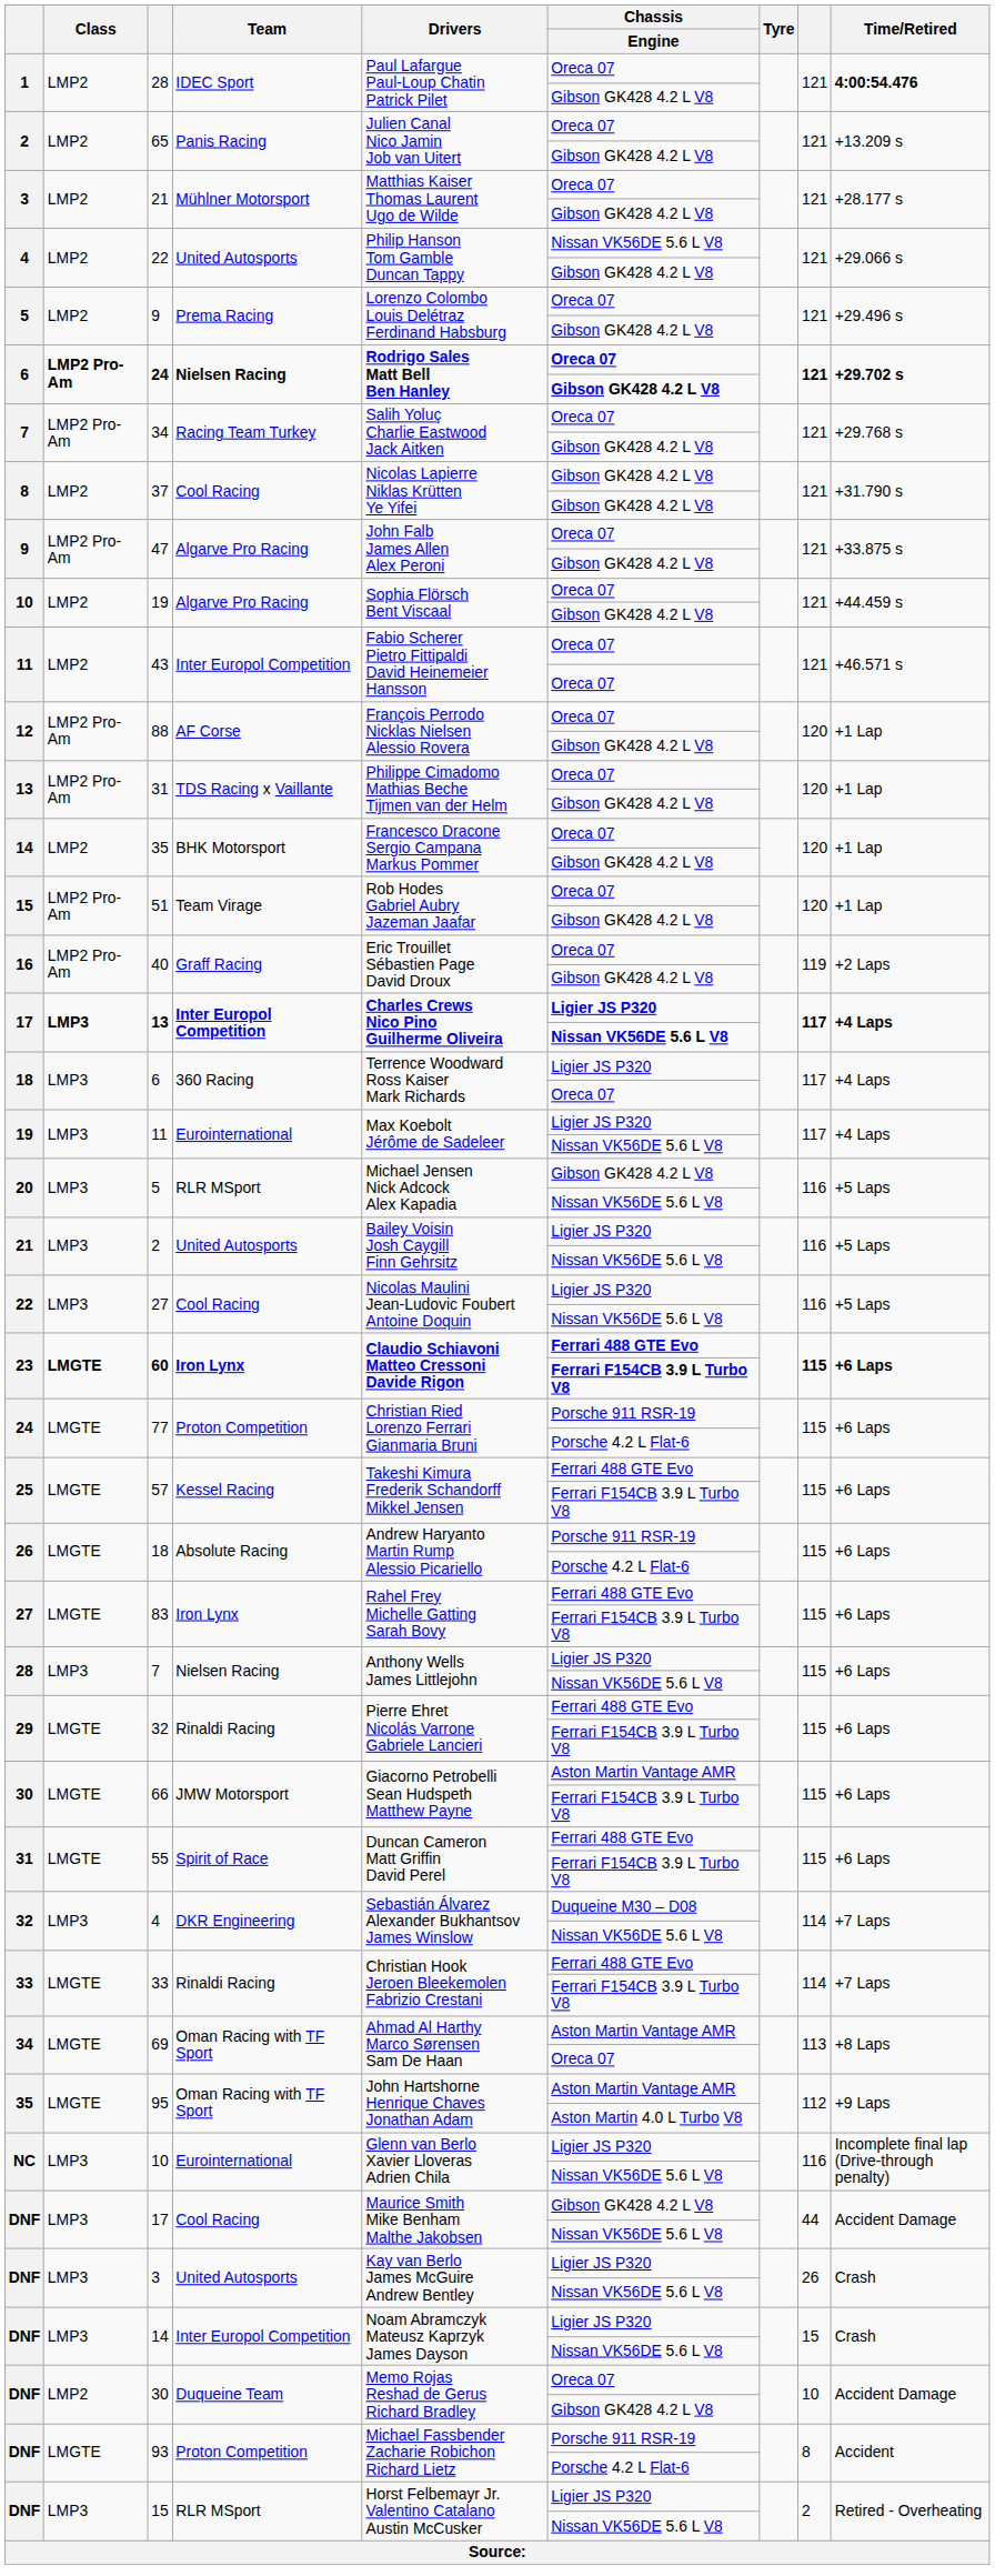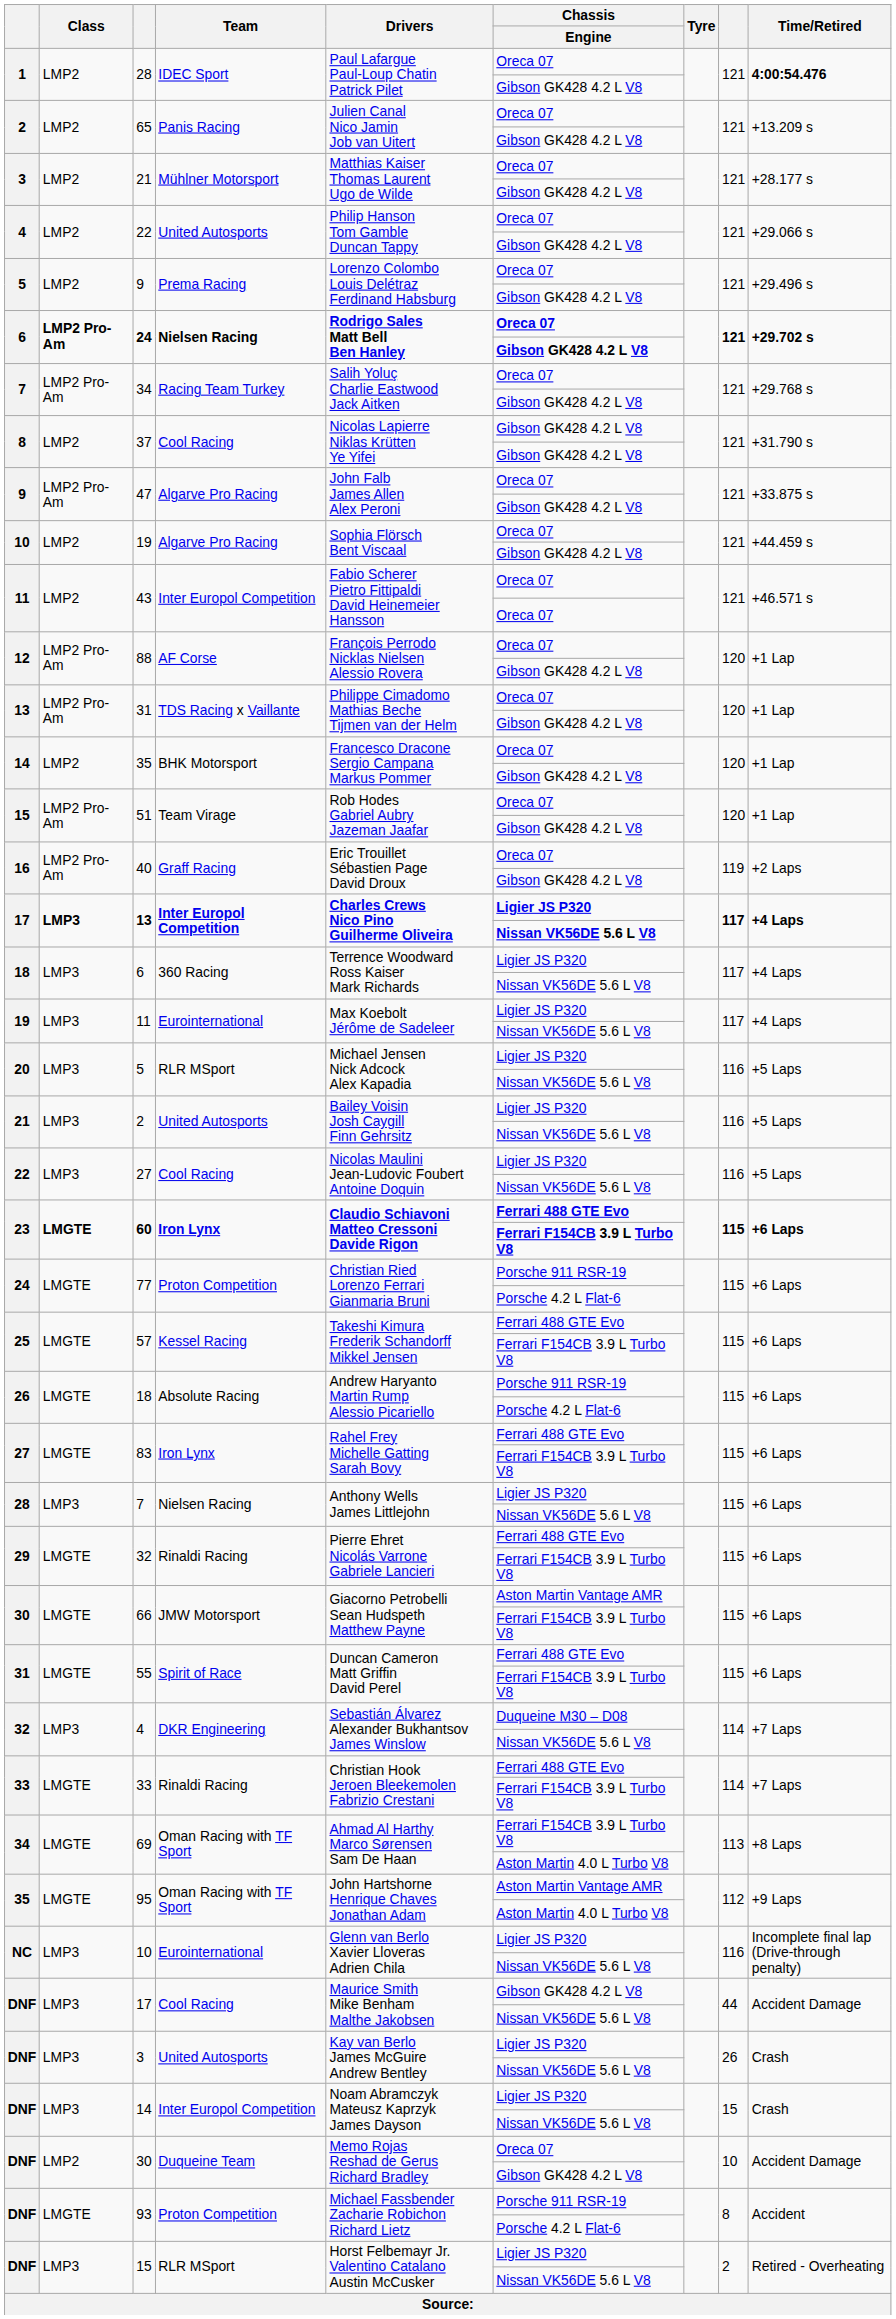row 9 | Chassis / Engine: Nissan VK56DE 5.6 L V8 -> Oreca 07
row 38 | Chassis / Engine: Oreca 07 -> Nissan VK56DE 5.6 L V8
row 41 | Chassis / Engine: Gibson GK428 4.2 L V8 -> Ligier JS P320
row 69 | Chassis / Engine: Aston Martin Vantage AMR -> Ferrari F154CB 3.9 L Turbo V8
row 70 | Chassis / Engine: Oreca 07 -> Aston Martin 4.0 L Turbo V8
